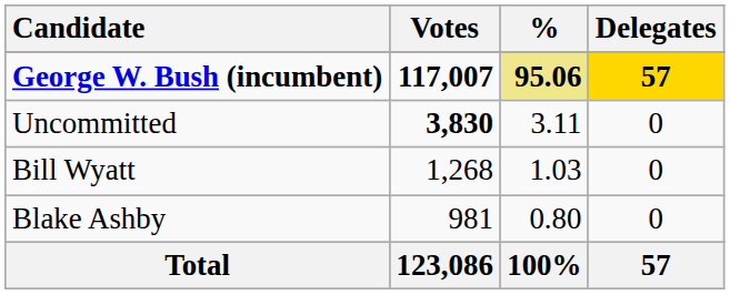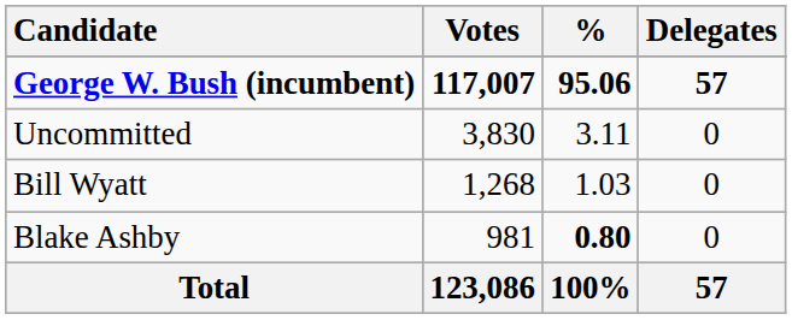George W. Bush (incumbent) | %: khaki background -> no background
George W. Bush (incumbent) | Delegates: gold background -> no background
Uncommitted | Votes: bold -> normal
Blake Ashby | %: normal -> bold
